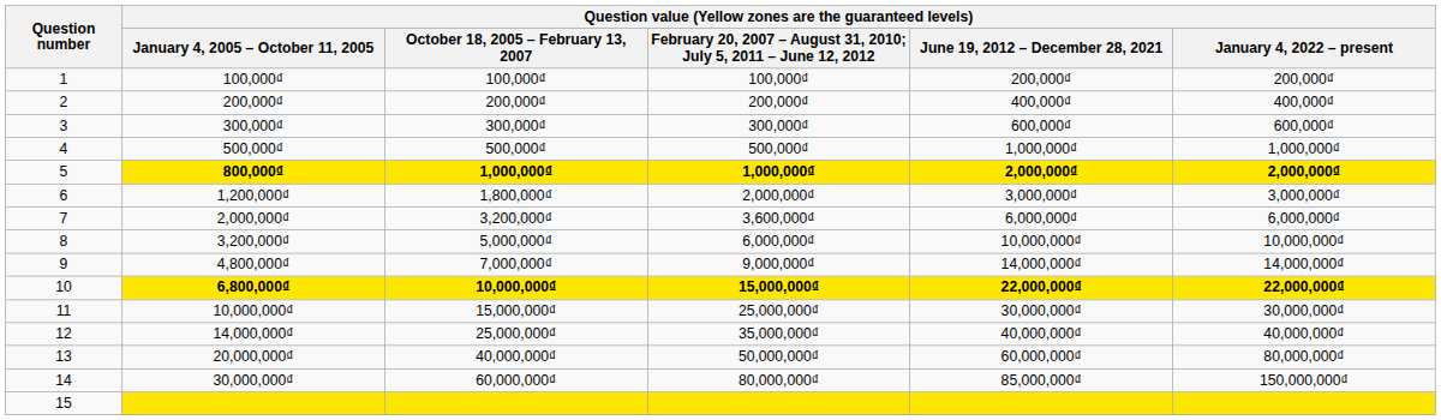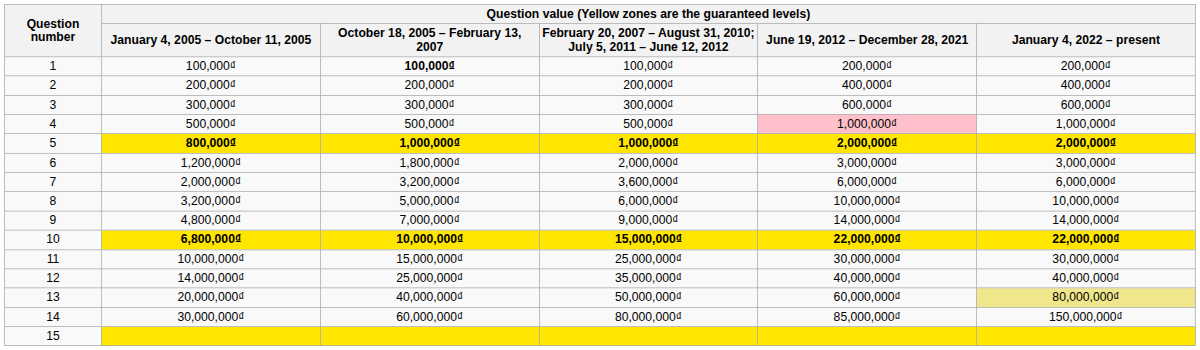1 | column 3: normal -> bold
4 | column 5: no background -> pink background
13 | column 6: no background -> khaki background
